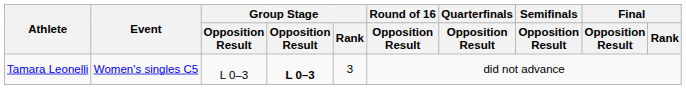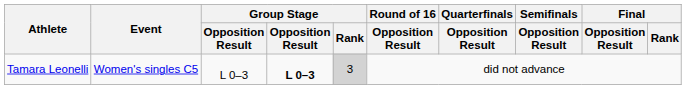Tamara Leonelli | Group Stage / Rank: no background -> lightgrey background
